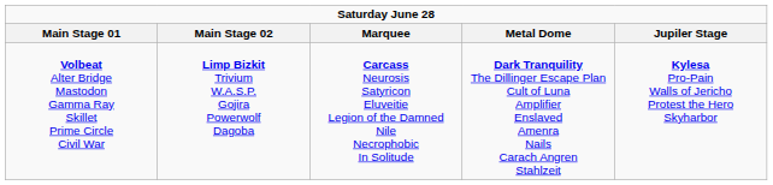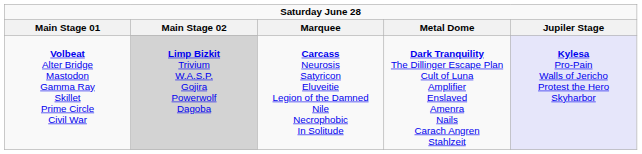row 3 | Main Stage 02: no background -> lightgrey background
row 3 | Jupiler Stage: no background -> lavender background
